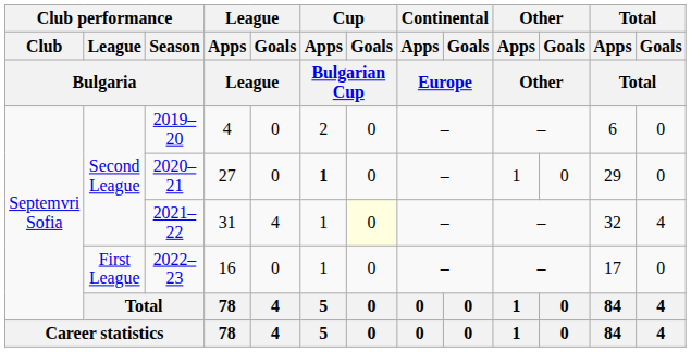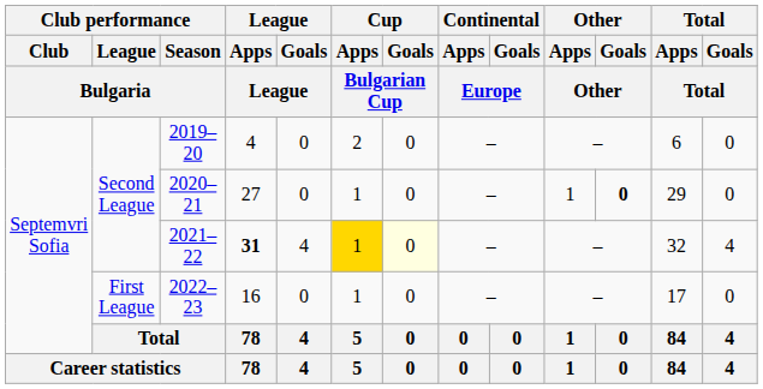2020–21 | Cup / Apps / Bulgarian Cup: bold -> normal
2020–21 | Other / Goals / Other: normal -> bold
2021–22 | League / Apps / League: normal -> bold
2021–22 | Cup / Apps / Bulgarian Cup: no background -> gold background
